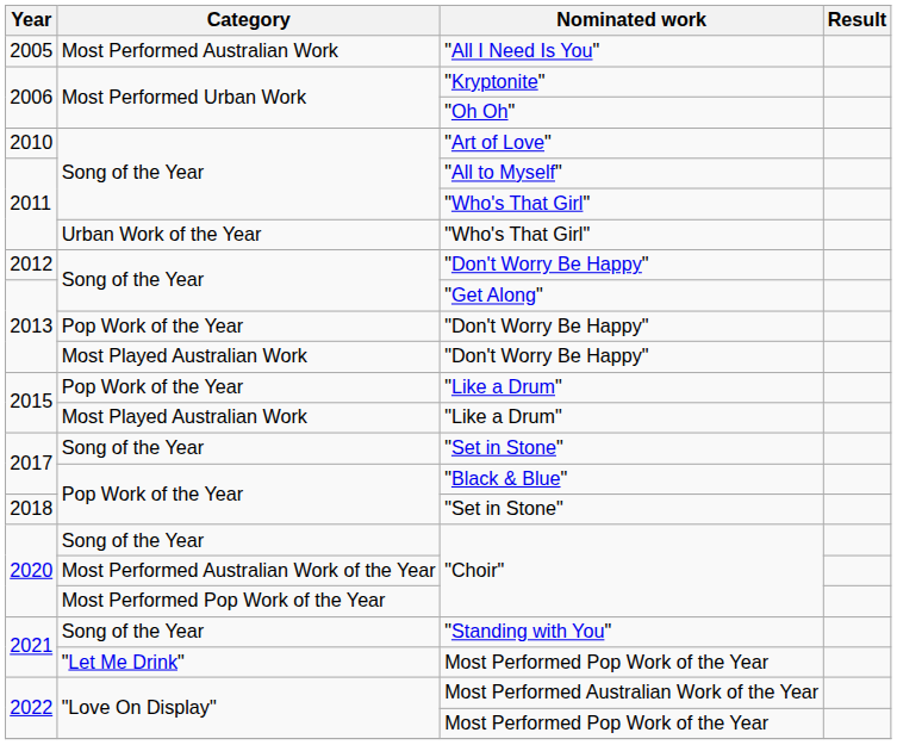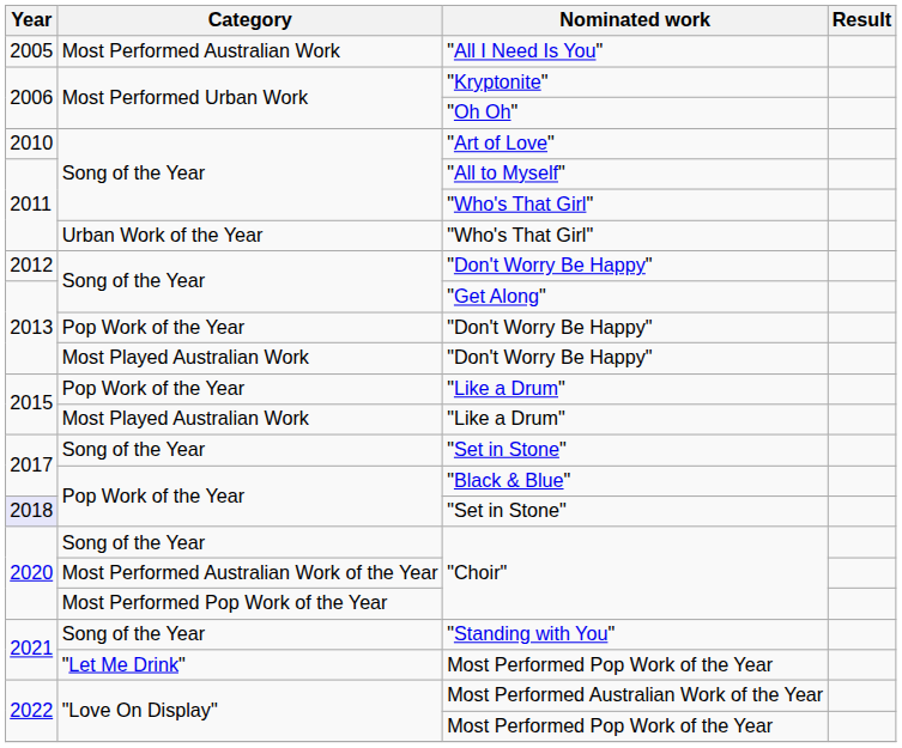Pop Work of the Year / "Set in Stone" | Year: no background -> lavender background
